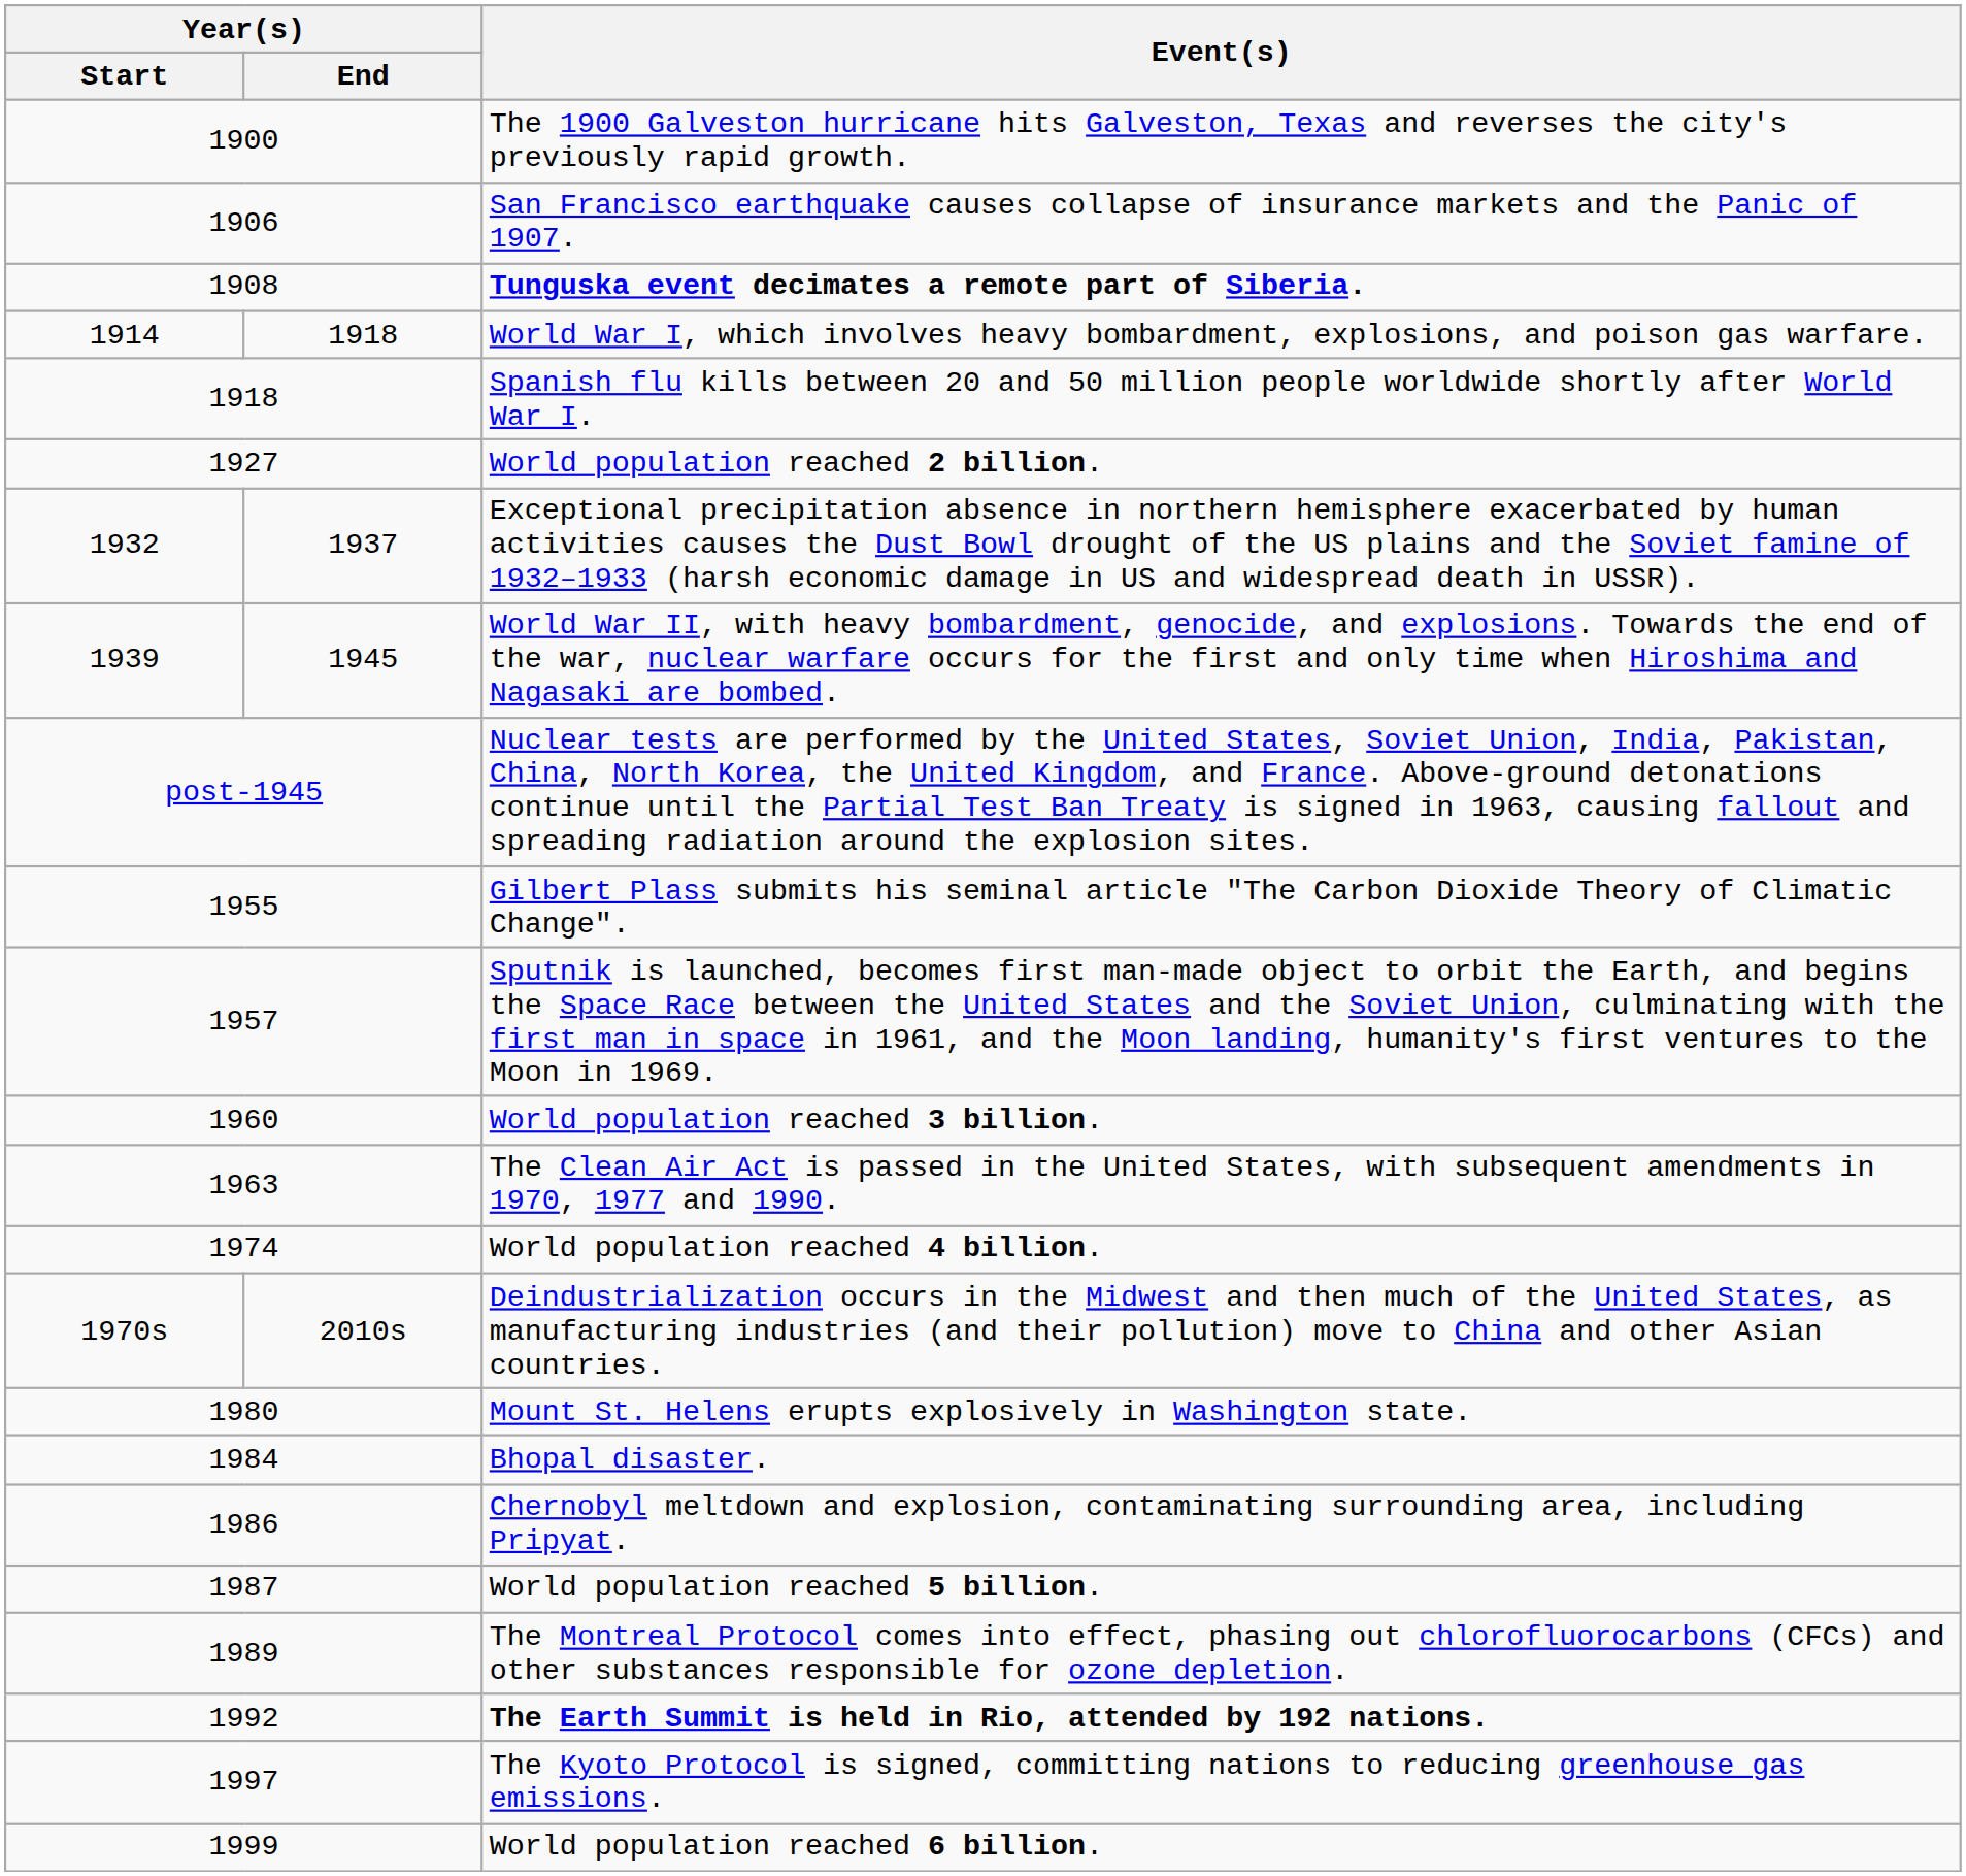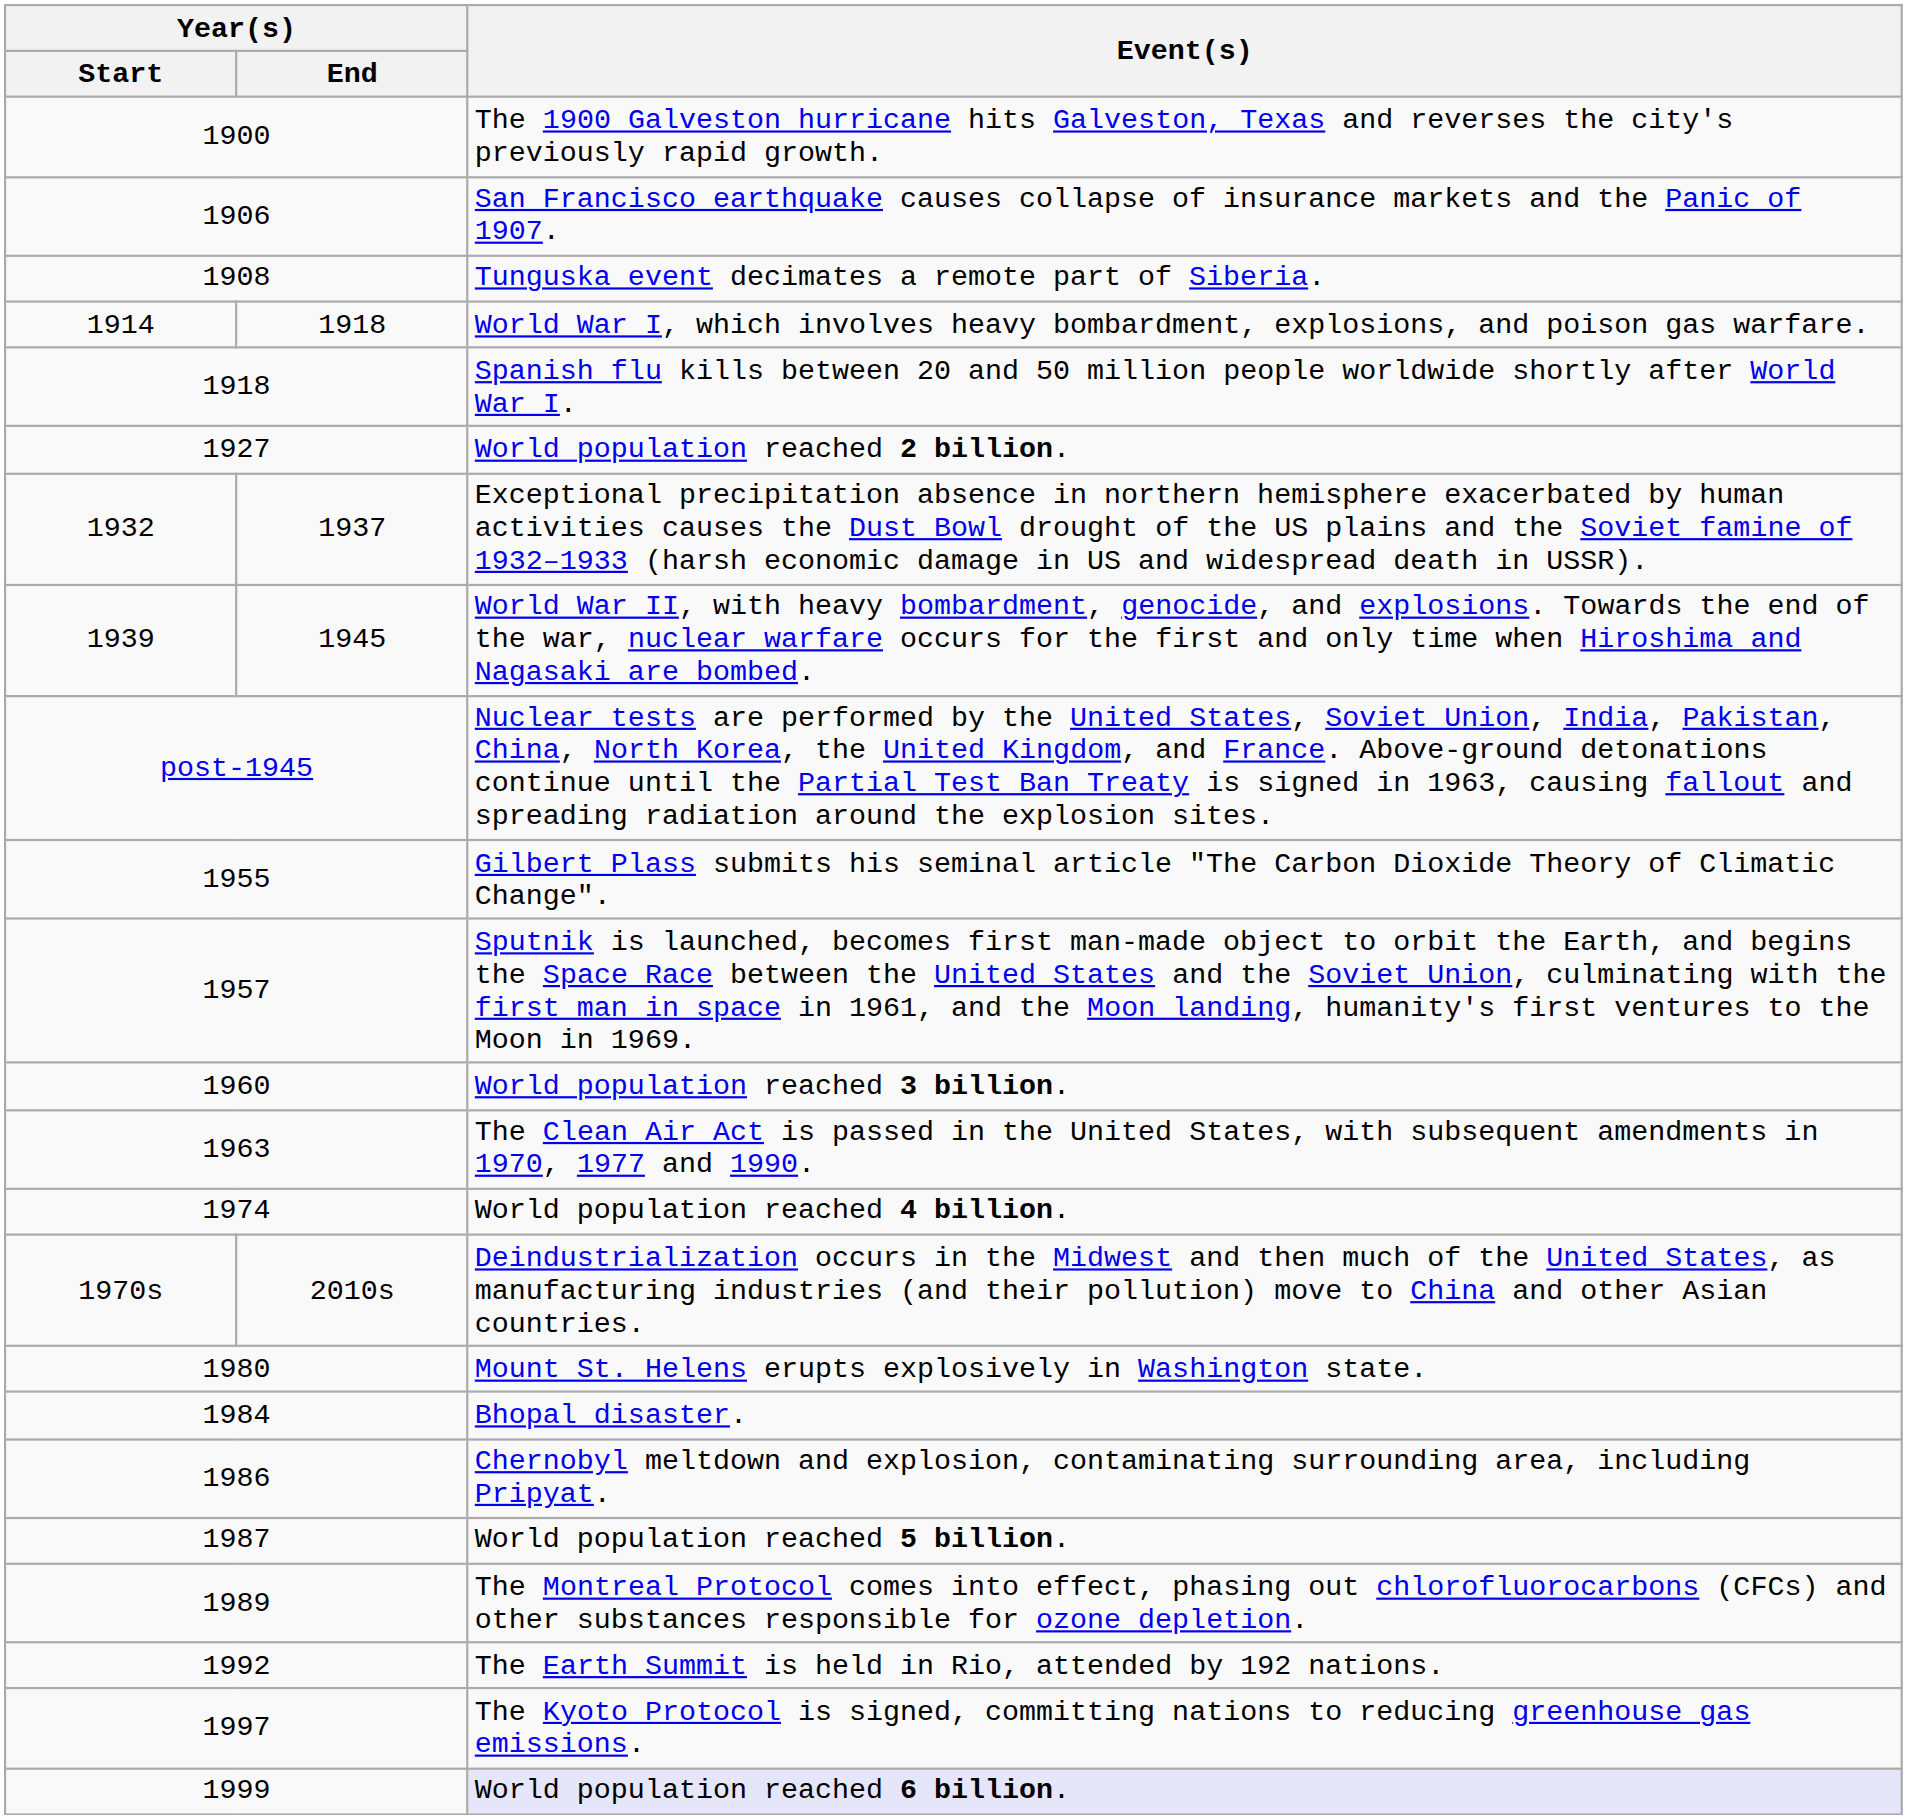Tunguska event decimates a remote part of Siberia. | Event(s): bold -> normal
The Earth Summit is held in Rio, attended by 192 nations. | Event(s): bold -> normal
World population reached 6 billion. | Event(s): no background -> lavender background
